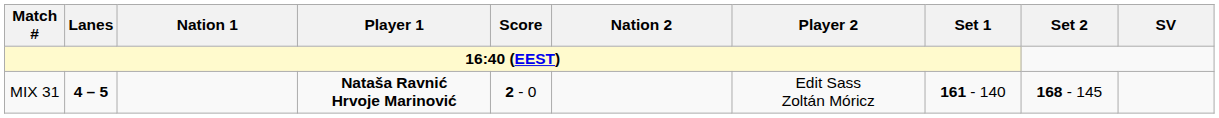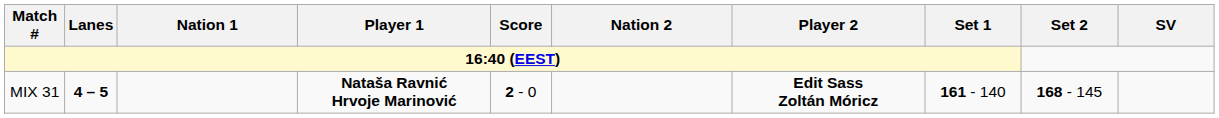MIX 31 | Player 2: normal -> bold
